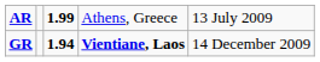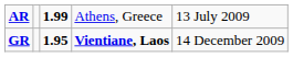GR | column 3: 1.94 -> 1.95
